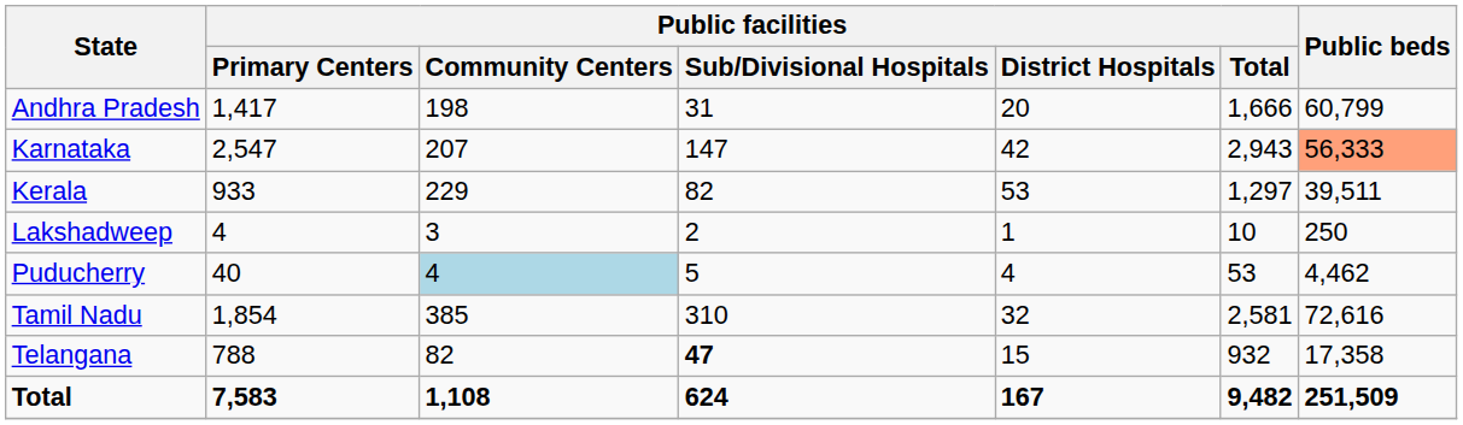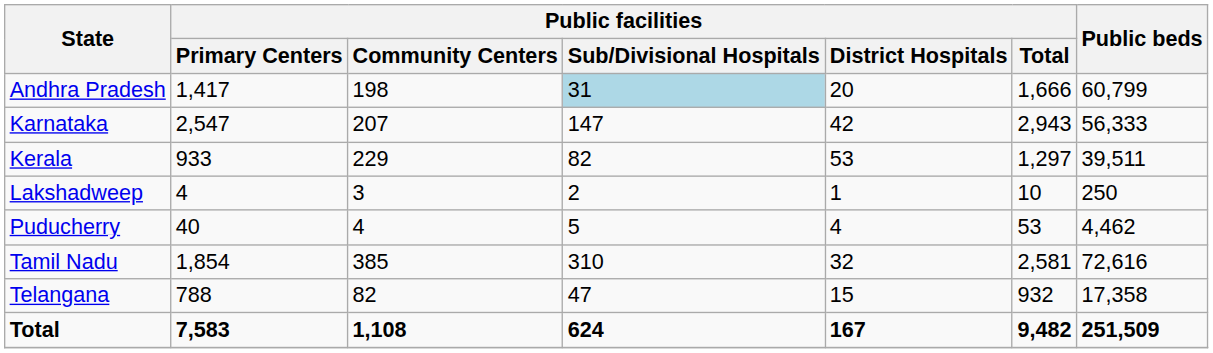Andhra Pradesh | Public facilities / Sub/Divisional Hospitals: no background -> lightblue background
Karnataka | Public beds: lightsalmon background -> no background
Puducherry | Public facilities / Community Centers: lightblue background -> no background
Telangana | Public facilities / Sub/Divisional Hospitals: bold -> normal
